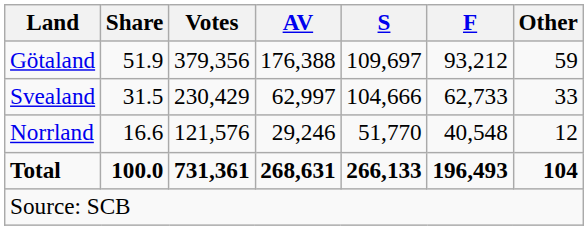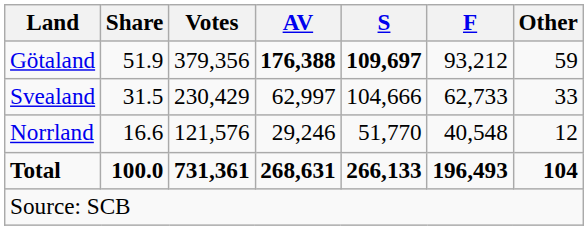Götaland | AV: normal -> bold
Götaland | S: normal -> bold
